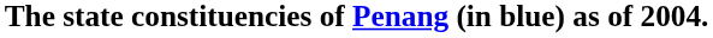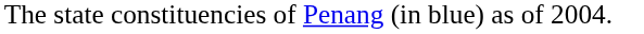row 1 | column 1: bold -> normal
